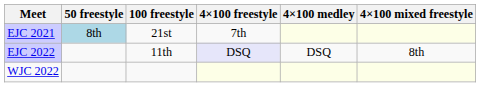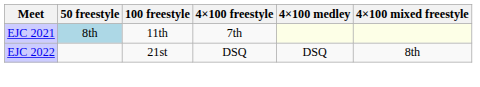EJC 2021 | 100 freestyle: 21st -> 11th
EJC 2022 | 100 freestyle: 11th -> 21st
EJC 2022 | 4×100 freestyle: lavender background -> no background
- row: WJC 2022
